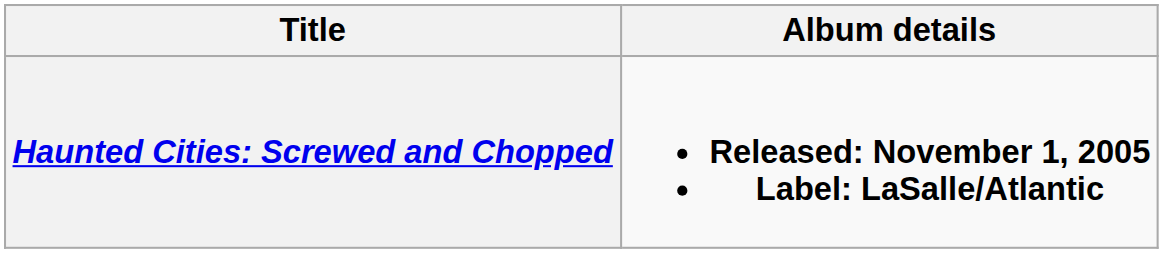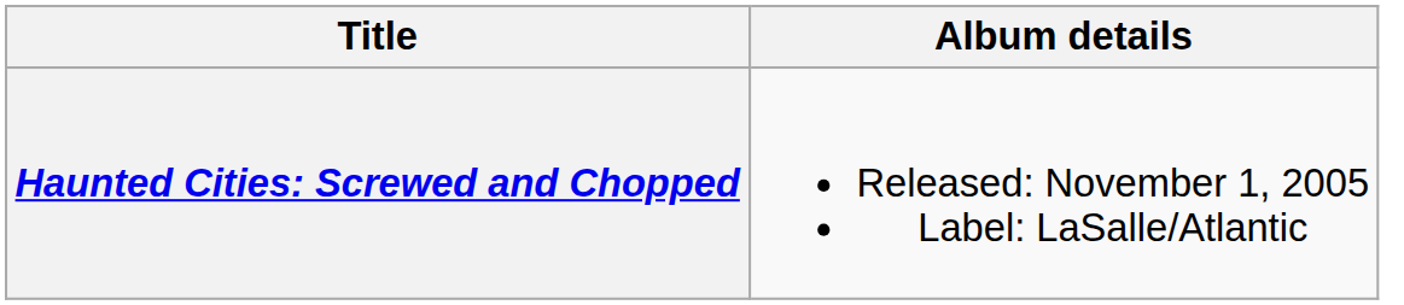Haunted Cities: Screwed and Chopped | Album details: bold -> normal
